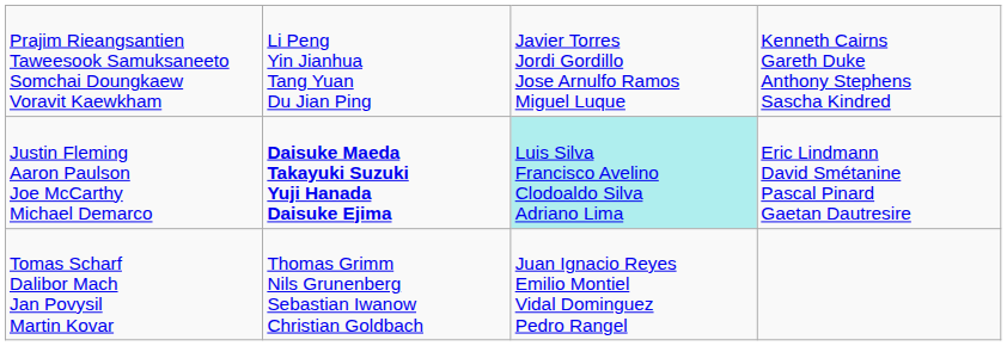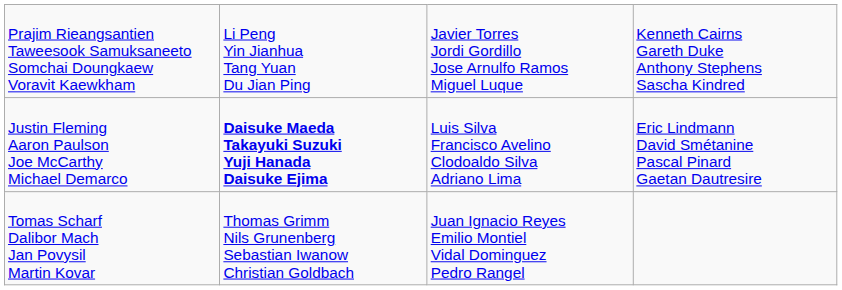Justin Fleming Aaron Paulson Joe McCarthy Michael Demarco | column 3: paleturquoise background -> no background
